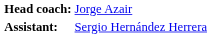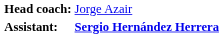Assistant: | column 2: normal -> bold
